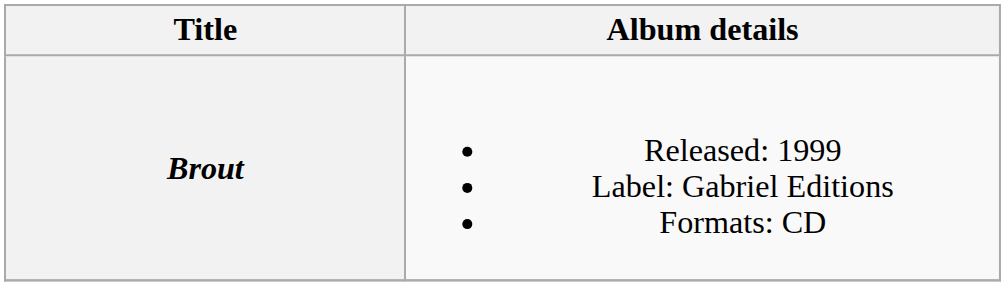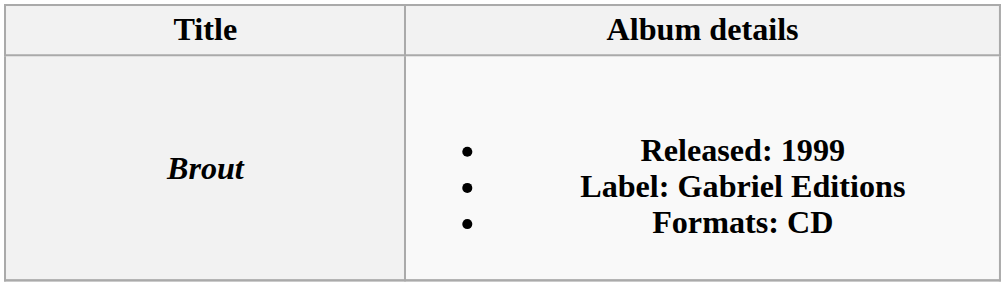Brout | Album details: normal -> bold
